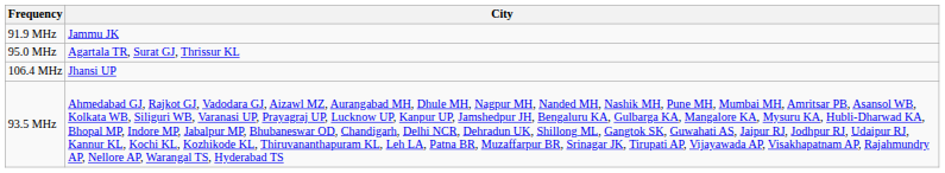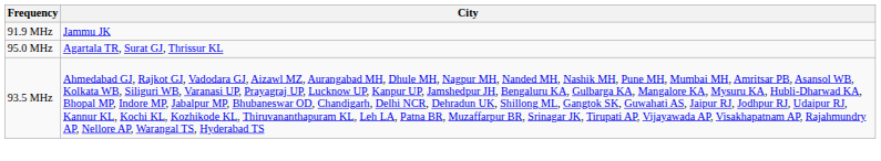- row: 106.4 MHz | Jhansi UP
